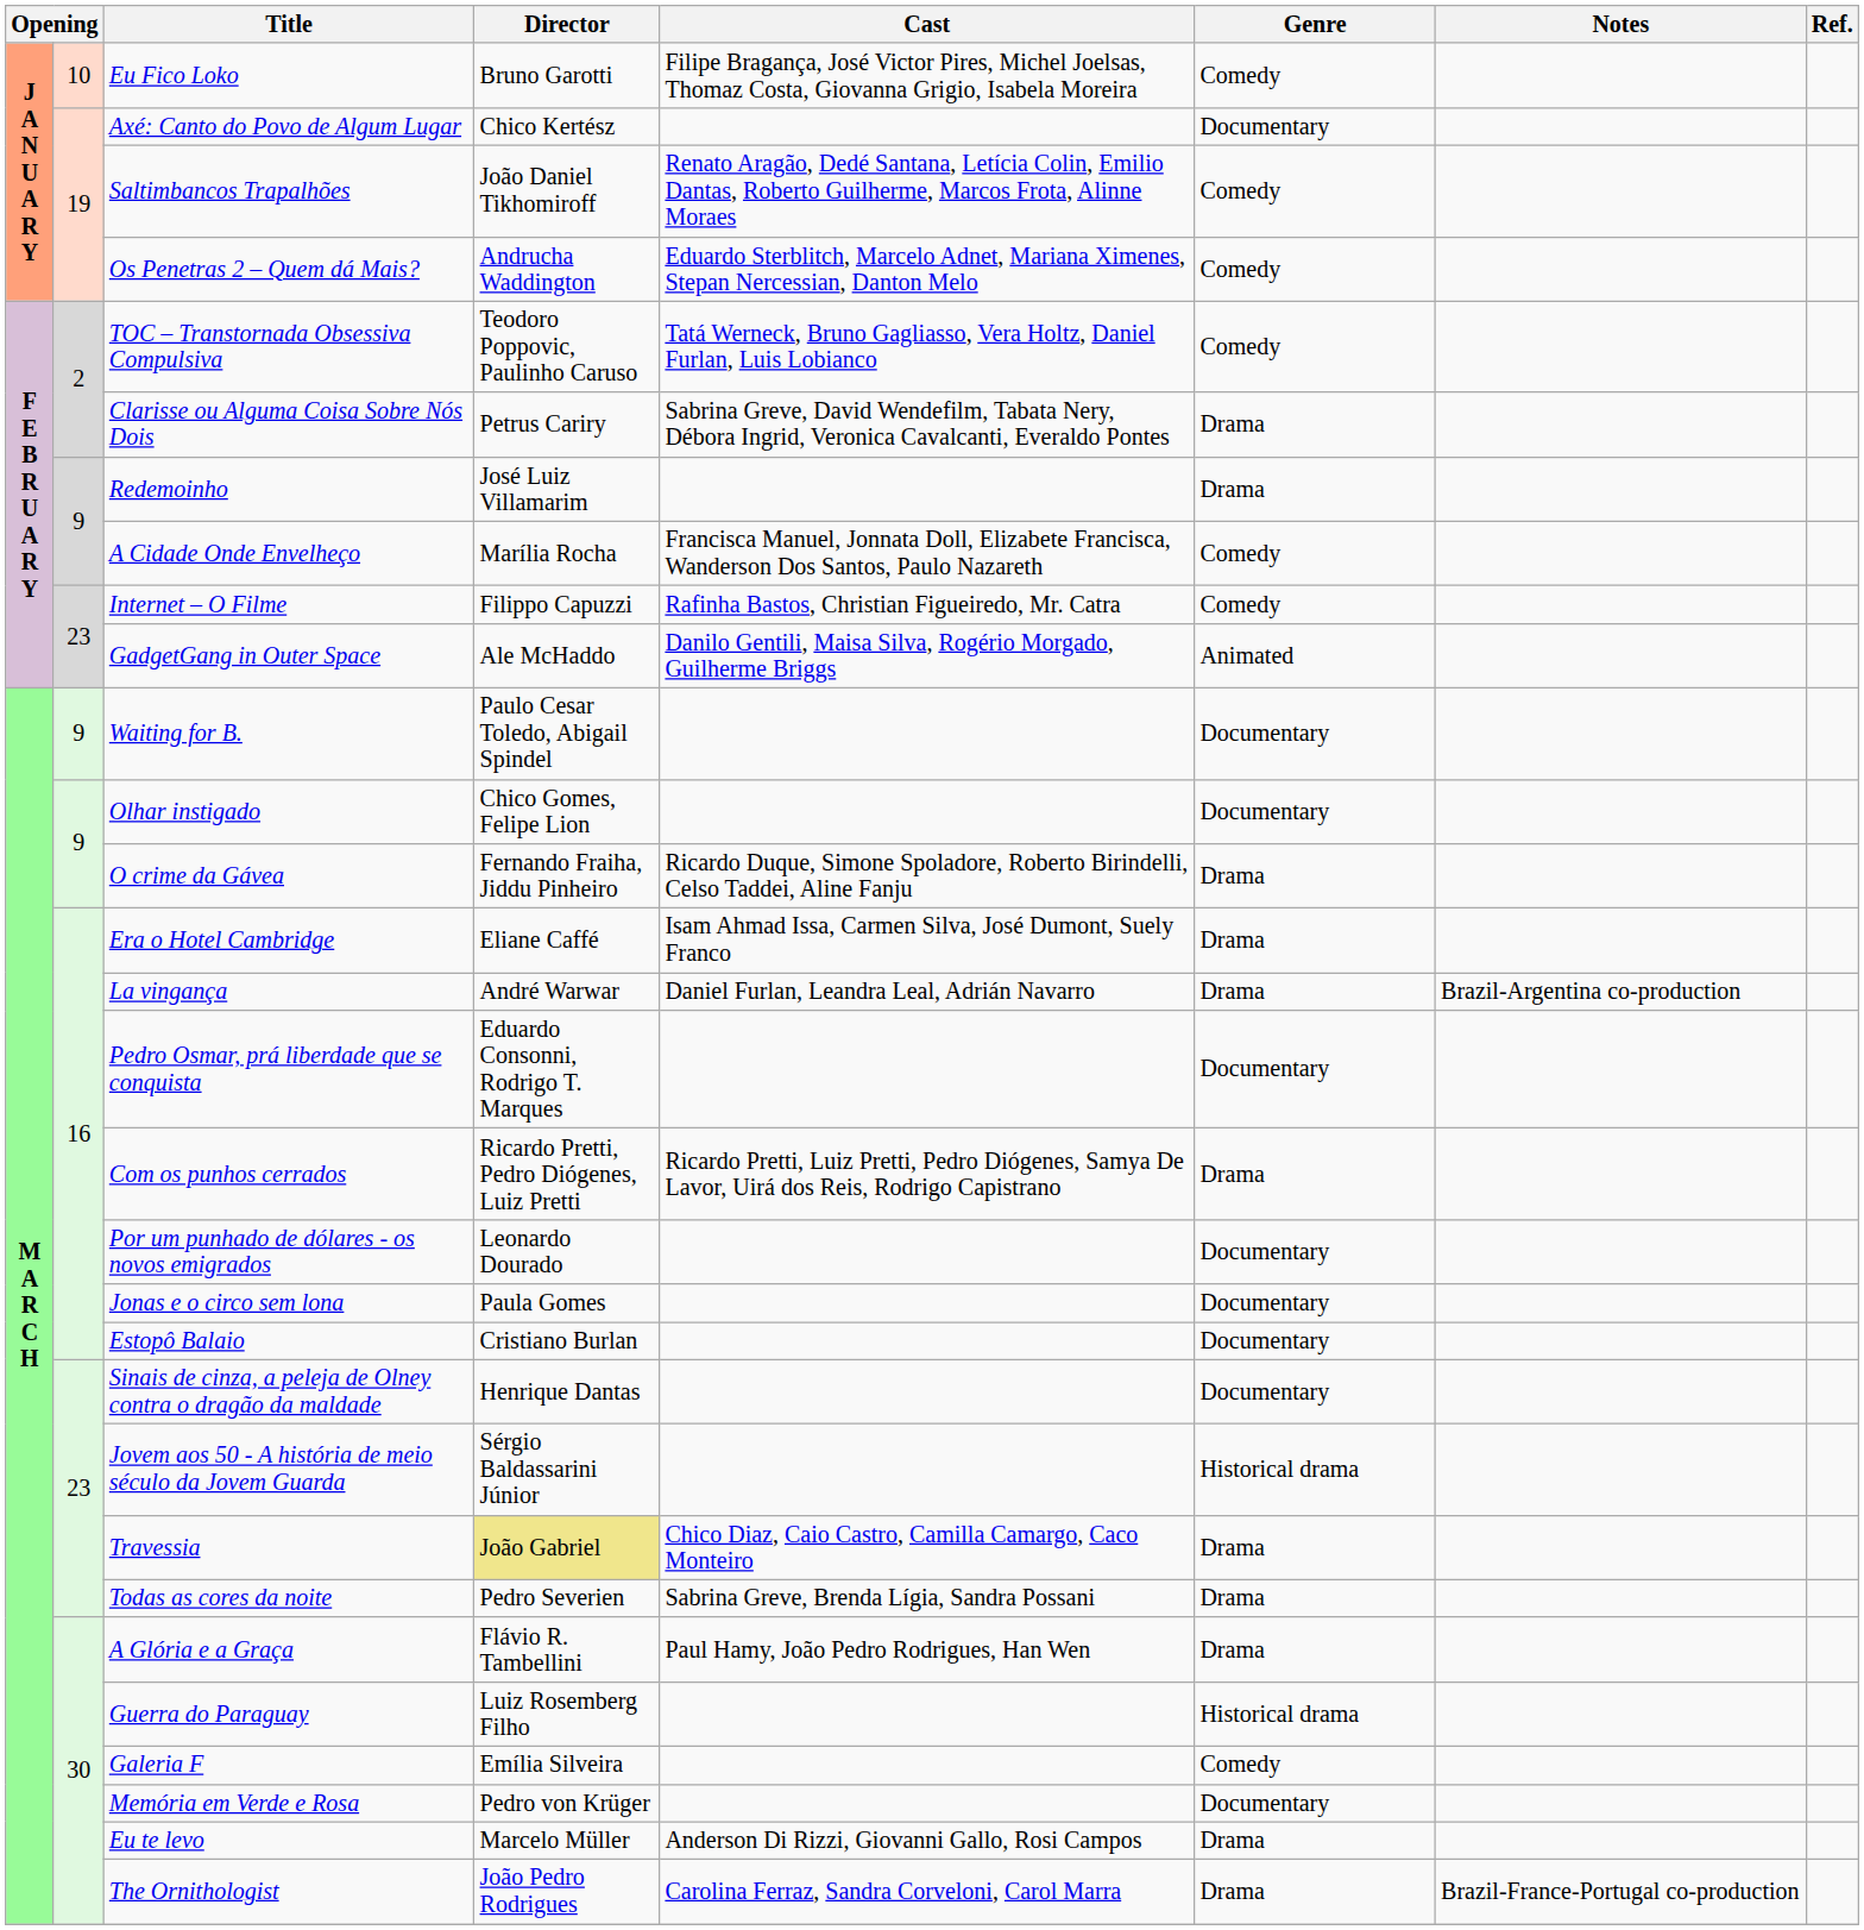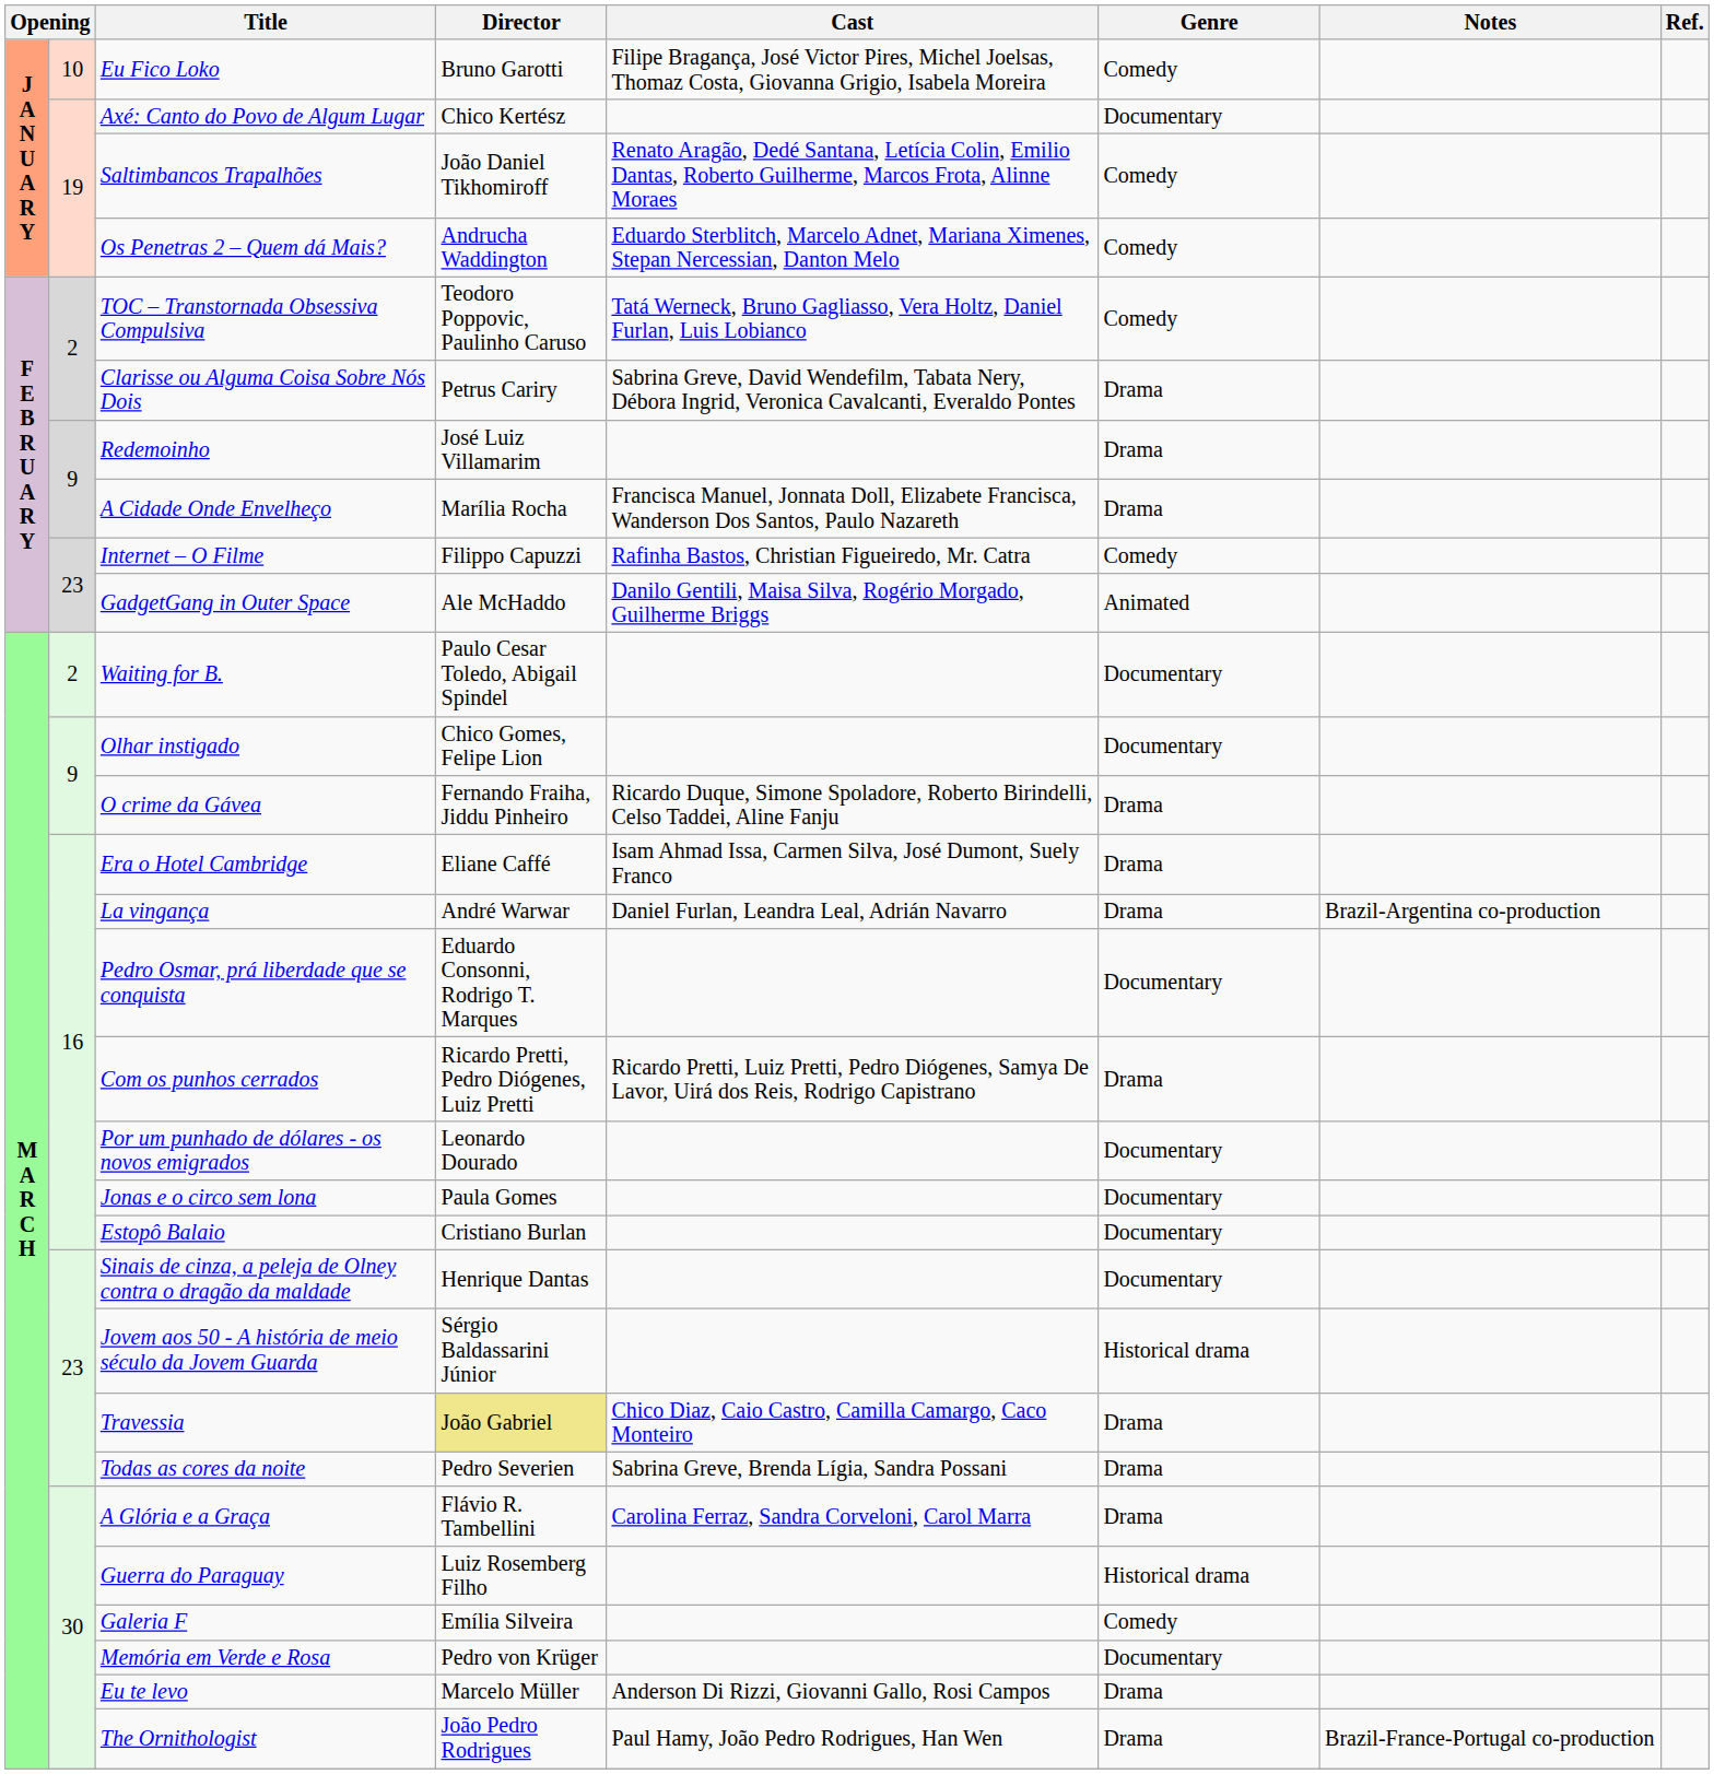A Cidade Onde Envelheço | Genre: Comedy -> Drama
Waiting for B. | column 2: 9 -> 2
A Glória e a Graça | Cast: Paul Hamy, João Pedro Rodrigues, Han Wen -> Carolina Ferraz, Sandra Corveloni, Carol Marra
The Ornithologist | Cast: Carolina Ferraz, Sandra Corveloni, Carol Marra -> Paul Hamy, João Pedro Rodrigues, Han Wen
